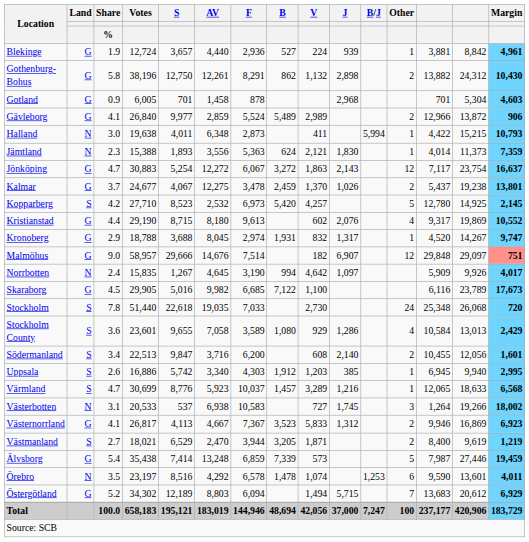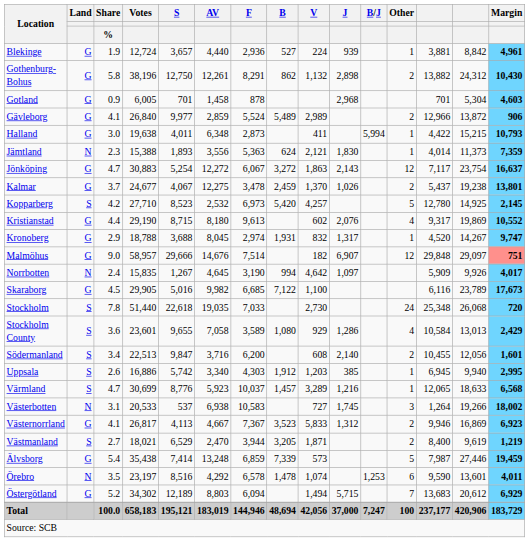Halland | Land: N -> G
